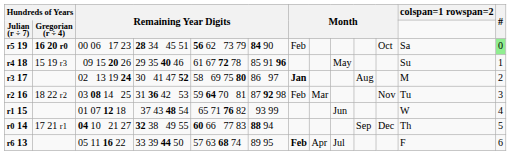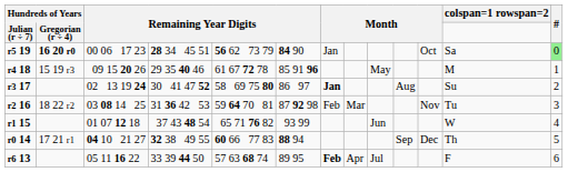r5 19 | column 7: Feb -> Jan
r4 18 | colspan=1 rowspan=2: Su -> M
r3 17 | colspan=1 rowspan=2: M -> Su
